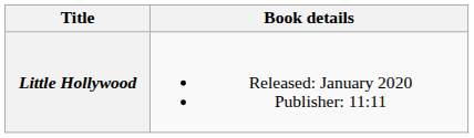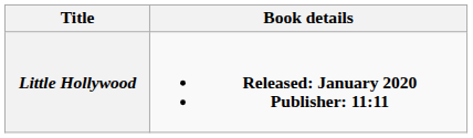Little Hollywood | Book details: normal -> bold
